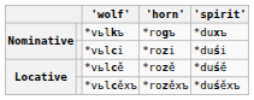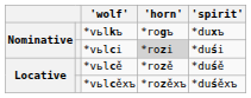*vьlci | 'horn': no background -> lightgrey background
